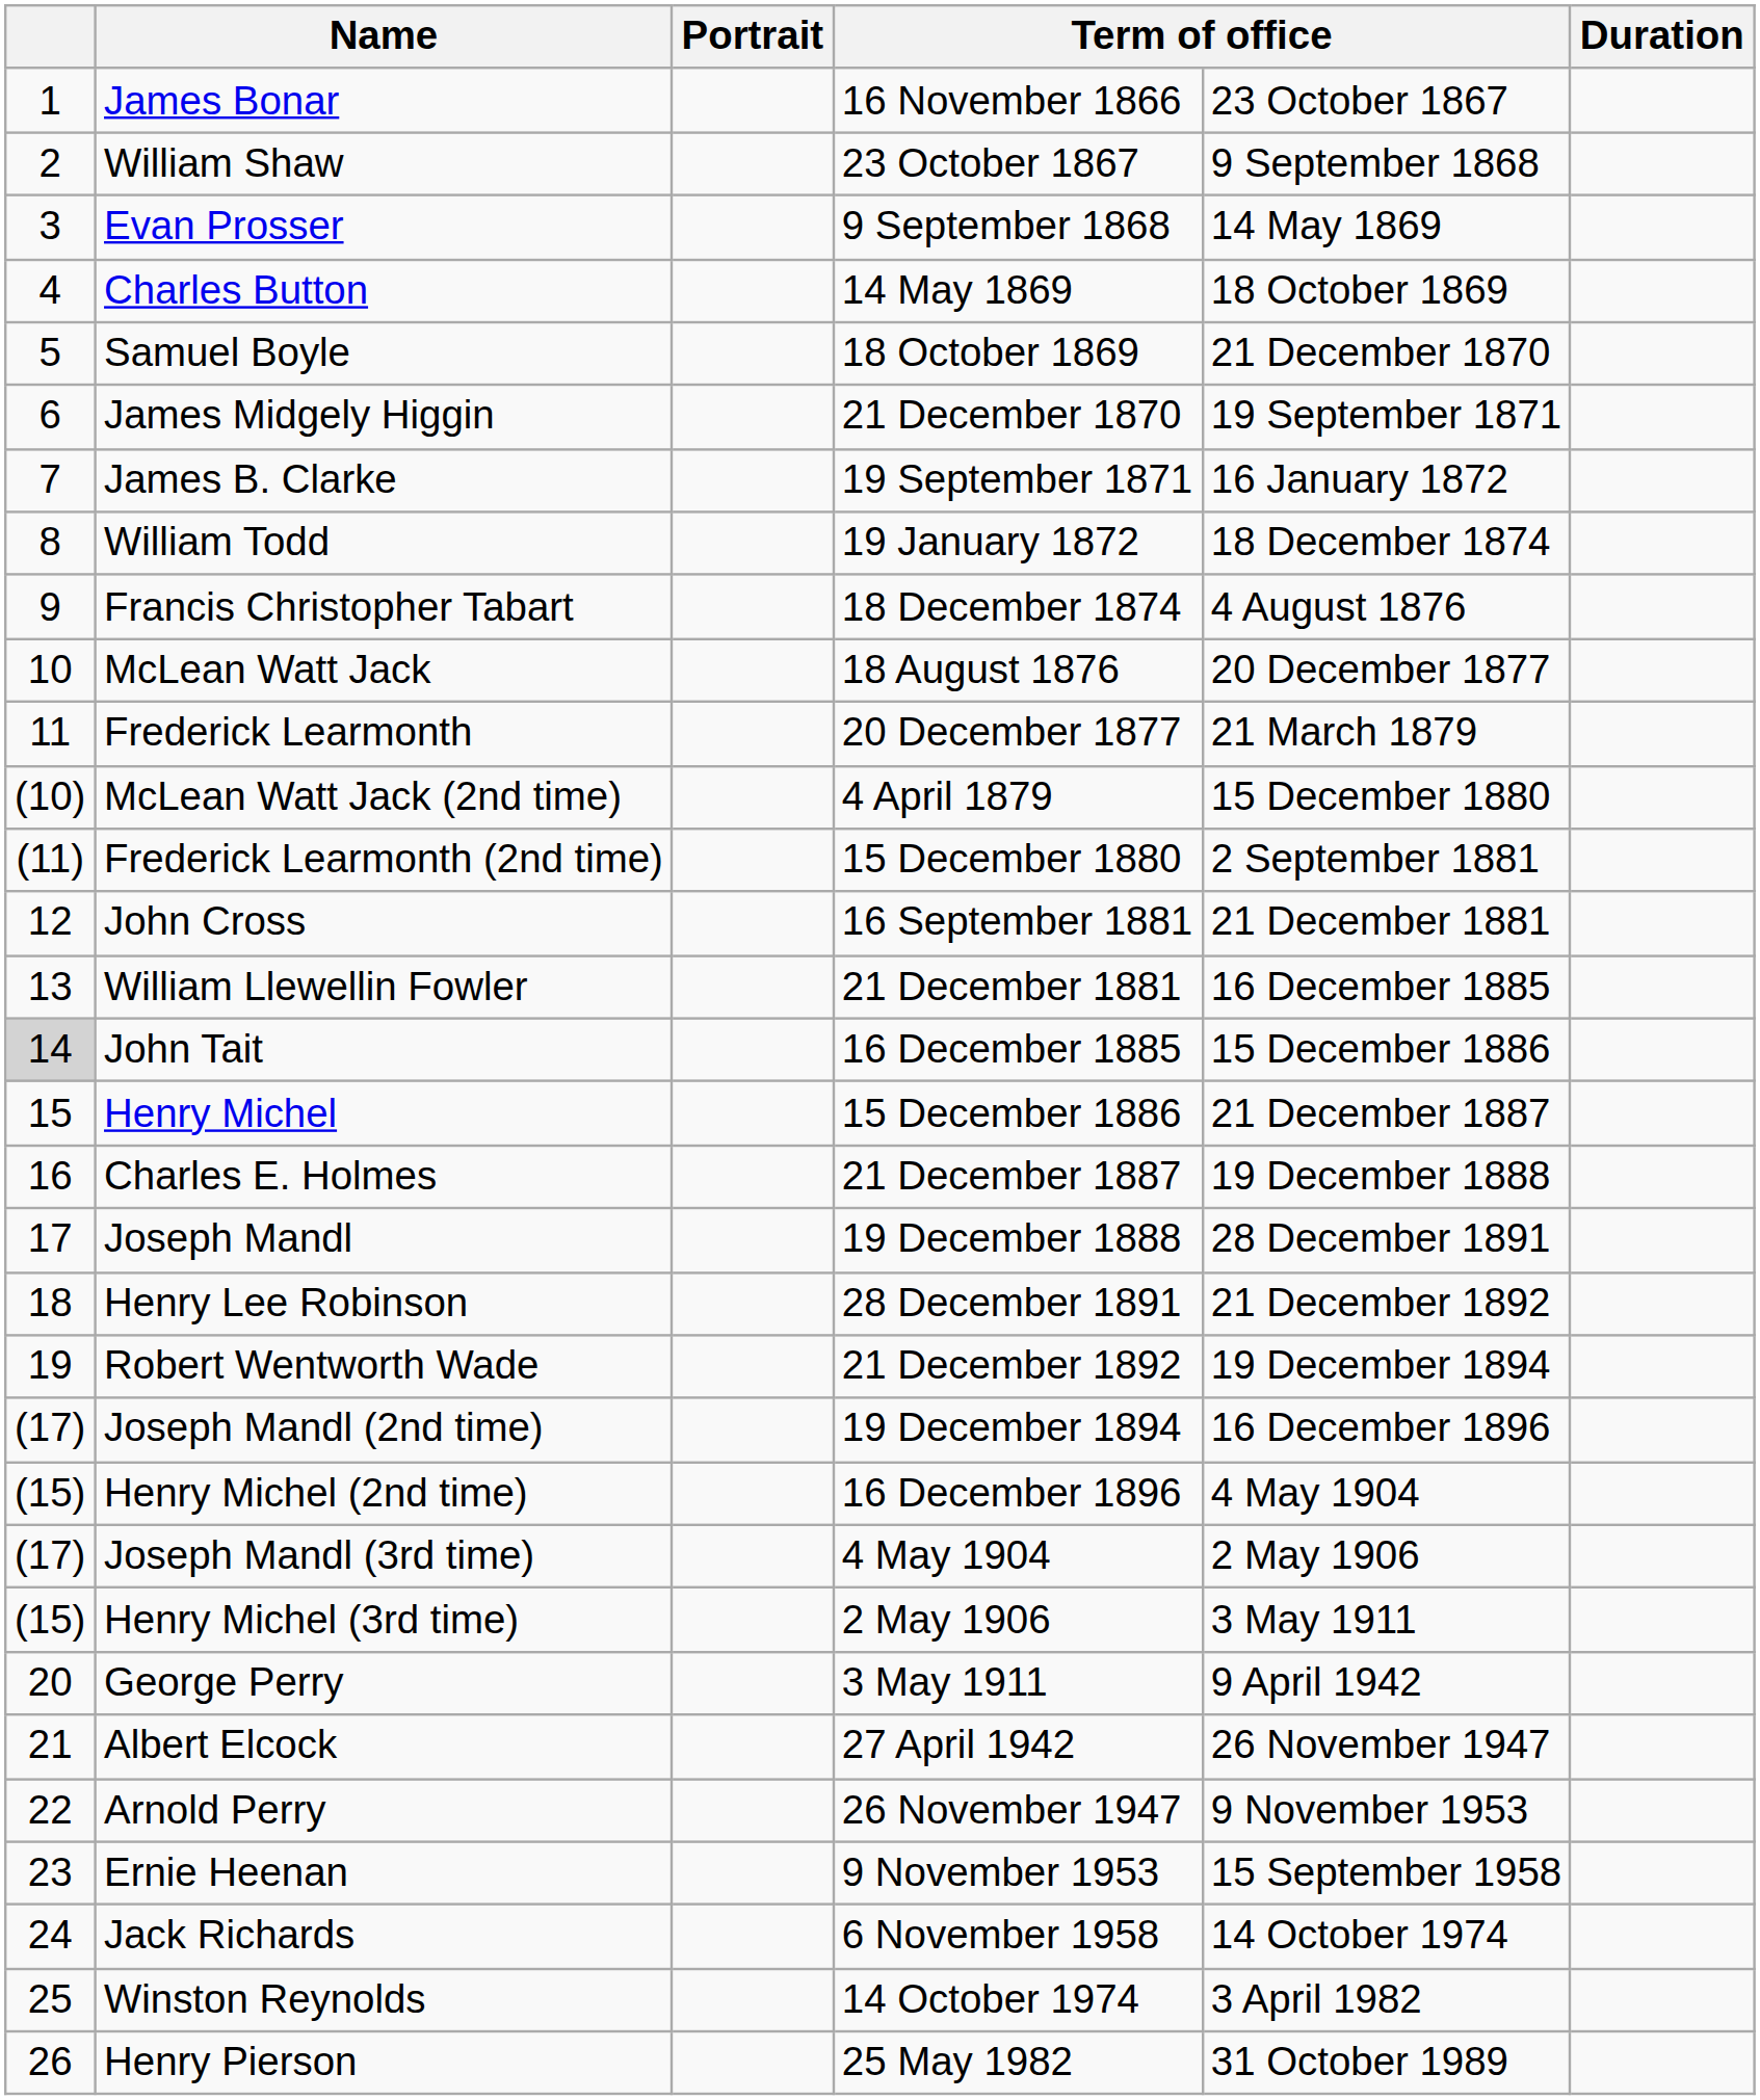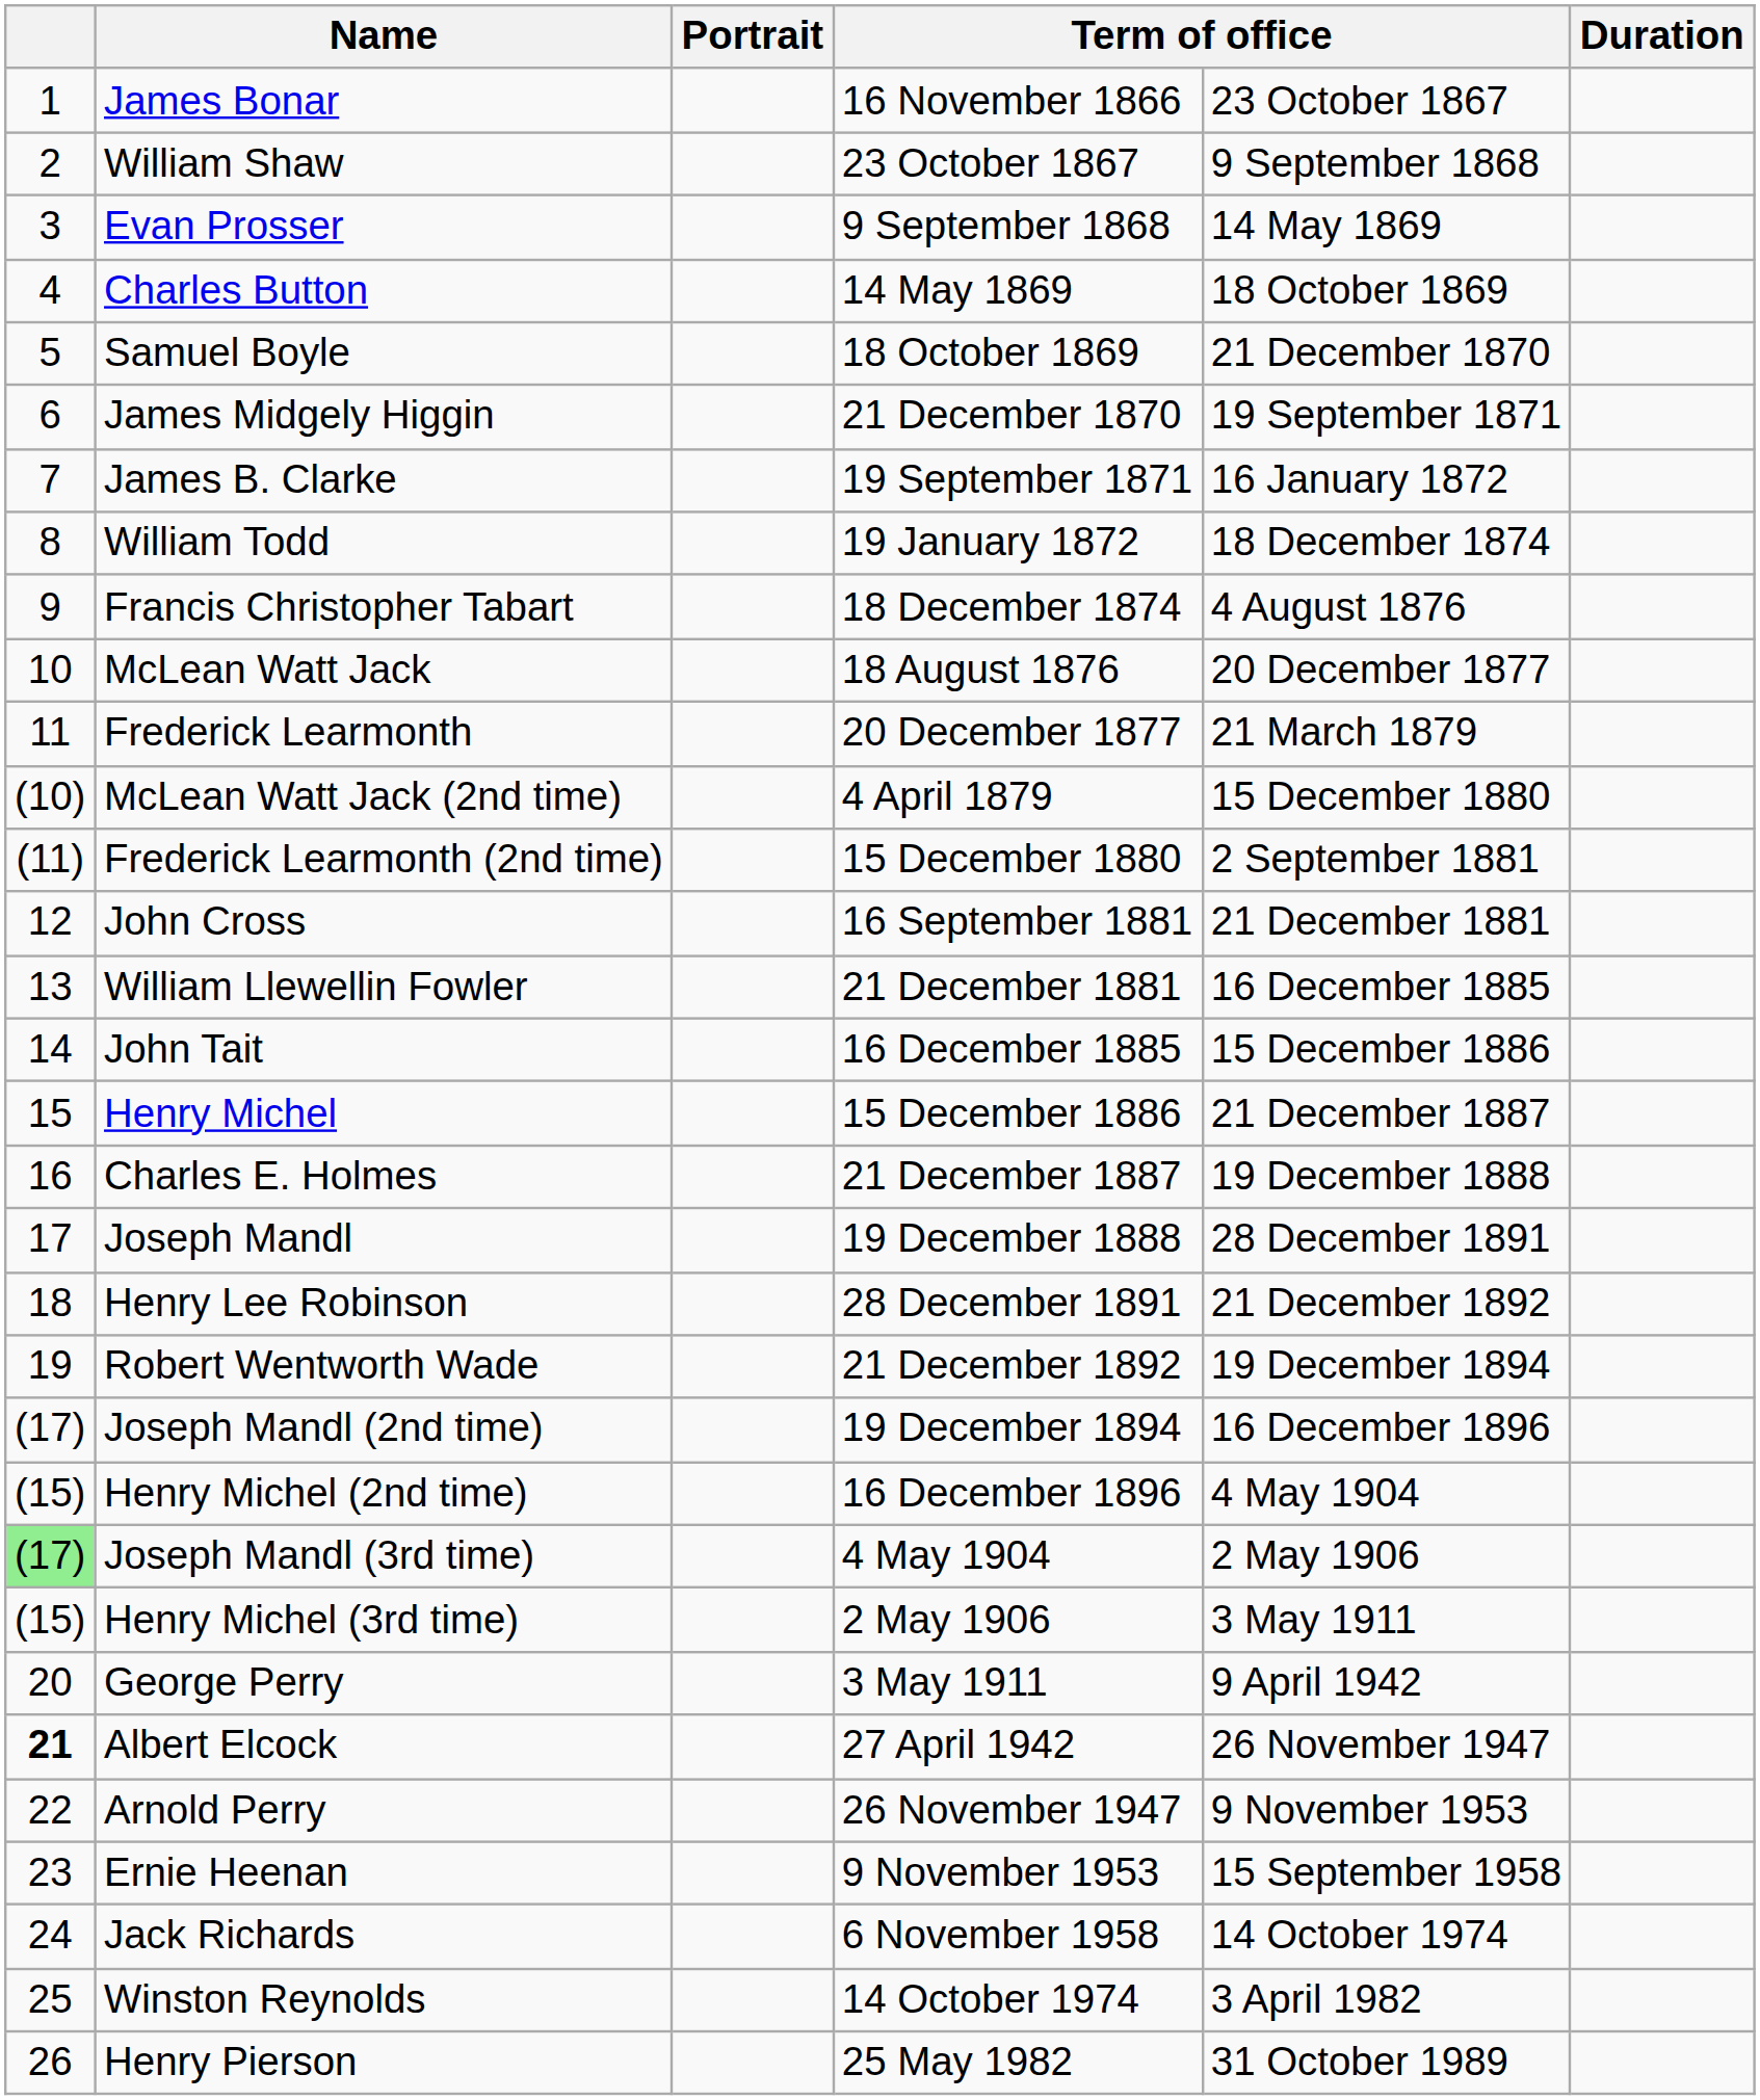John Tait | column 1: lightgrey background -> no background
Joseph Mandl (3rd time) | column 1: no background -> lightgreen background
Albert Elcock | column 1: normal -> bold
